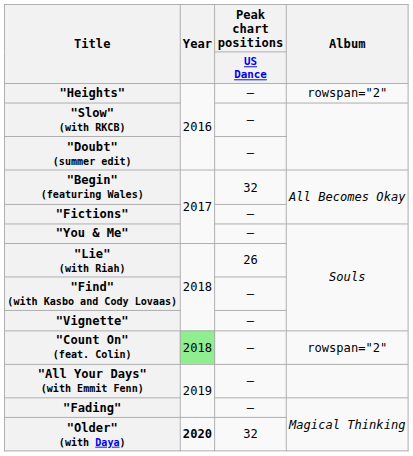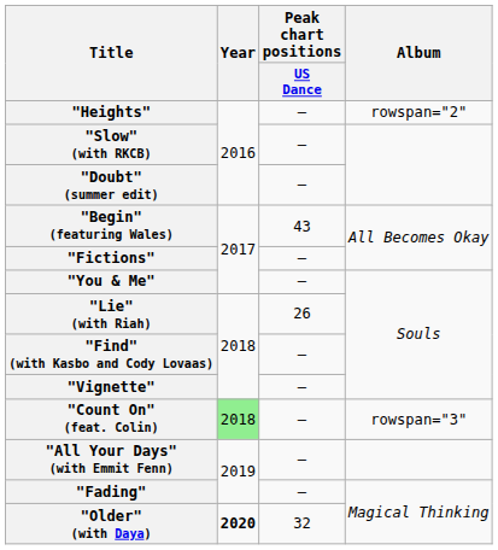"Begin" (featuring Wales) | Peak chart positions / US Dance: 32 -> 43
"Count On" (feat. Colin) | Album: rowspan="2" -> rowspan="3"
